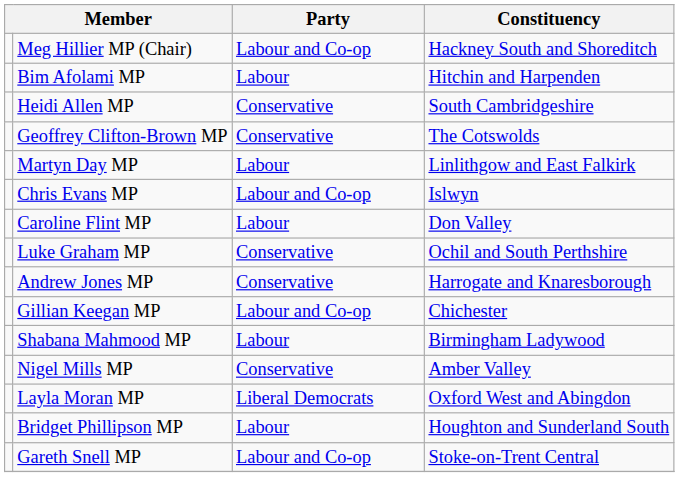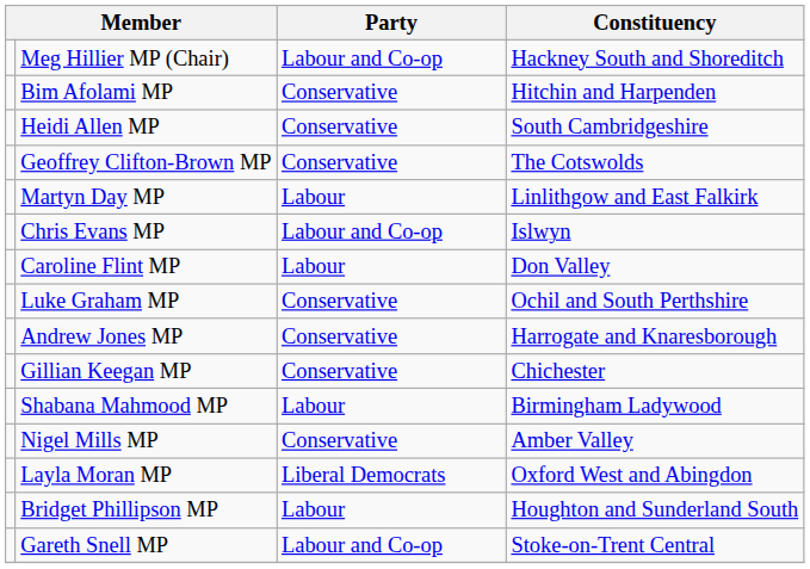Bim Afolami MP | Party: Labour -> Conservative
Gillian Keegan MP | Party: Labour and Co-op -> Conservative
